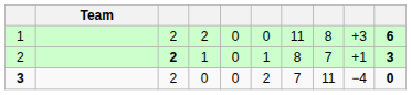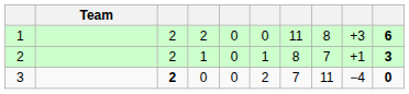row 3 | column 3: bold -> normal
row 4 | column 1: bold -> normal
row 4 | column 3: normal -> bold
